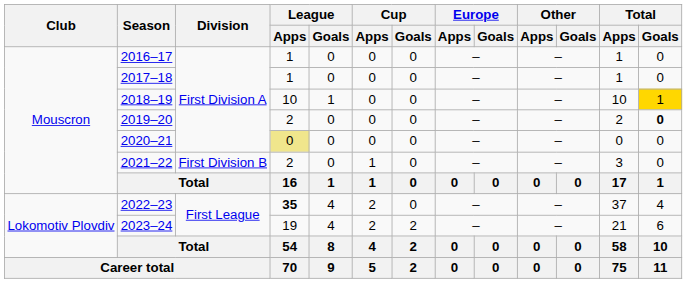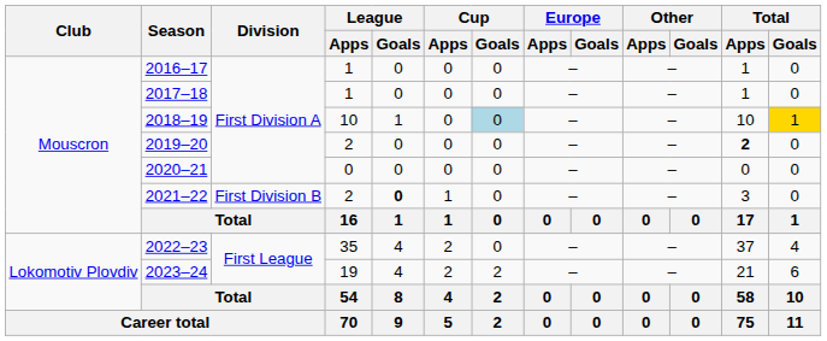2018–19 | Cup / Goals: no background -> lightblue background
2019–20 | Total / Apps: normal -> bold
2019–20 | Total / Goals: bold -> normal
2020–21 | League / Apps: khaki background -> no background
2021–22 | League / Goals: normal -> bold
2022–23 | League / Apps: bold -> normal
